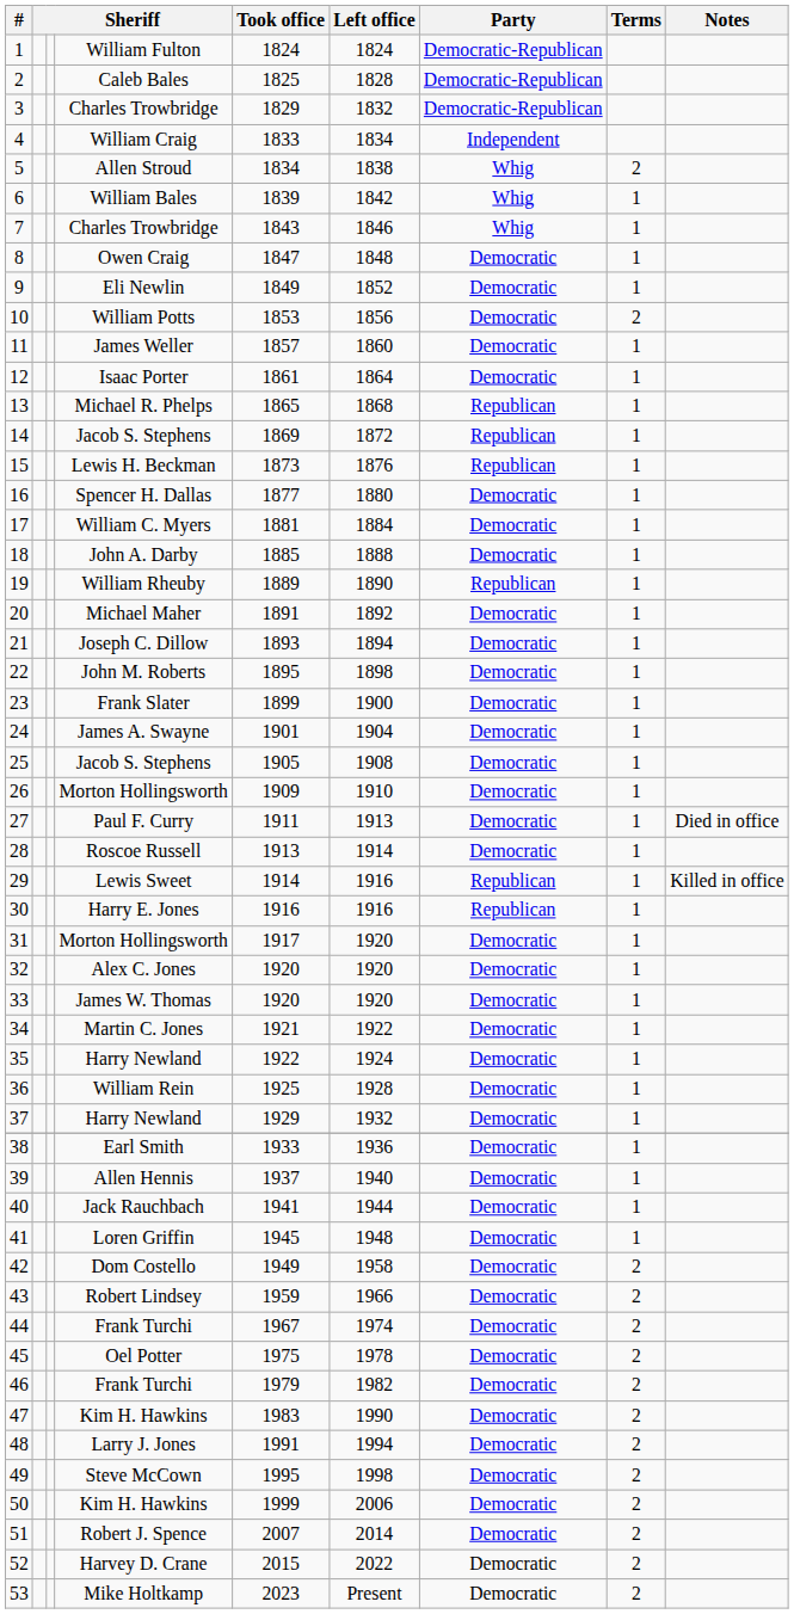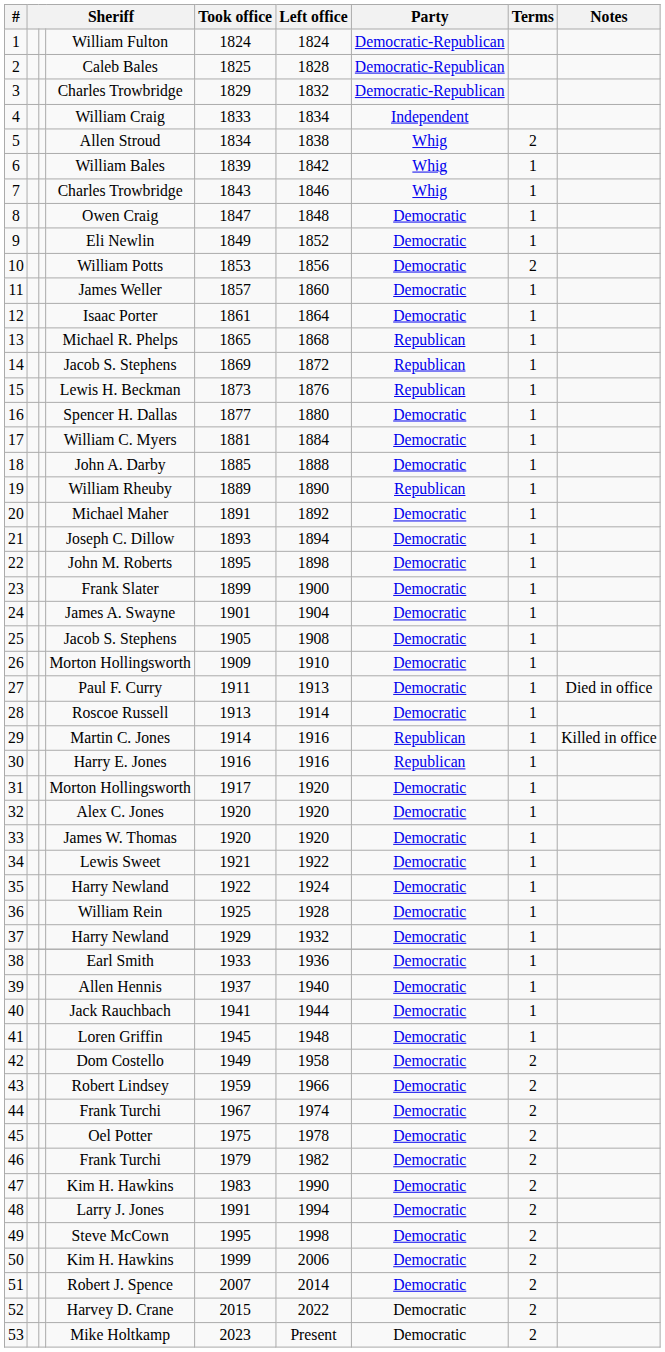29 | column 4: Lewis Sweet -> Martin C. Jones
34 | column 4: Martin C. Jones -> Lewis Sweet
